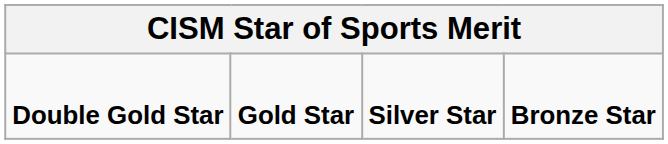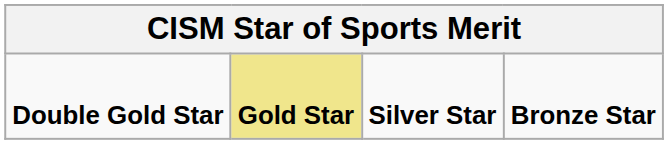Double Gold Star | column 2: no background -> khaki background
